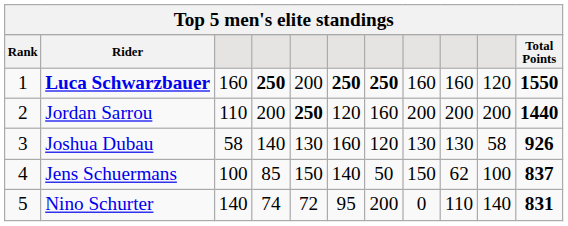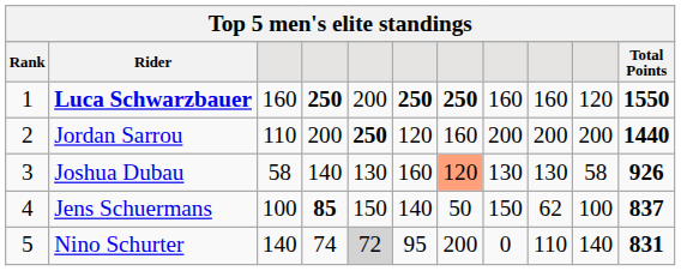Joshua Dubau | column 7: no background -> lightsalmon background
Jens Schuermans | column 4: normal -> bold
Nino Schurter | column 5: no background -> lightgrey background
